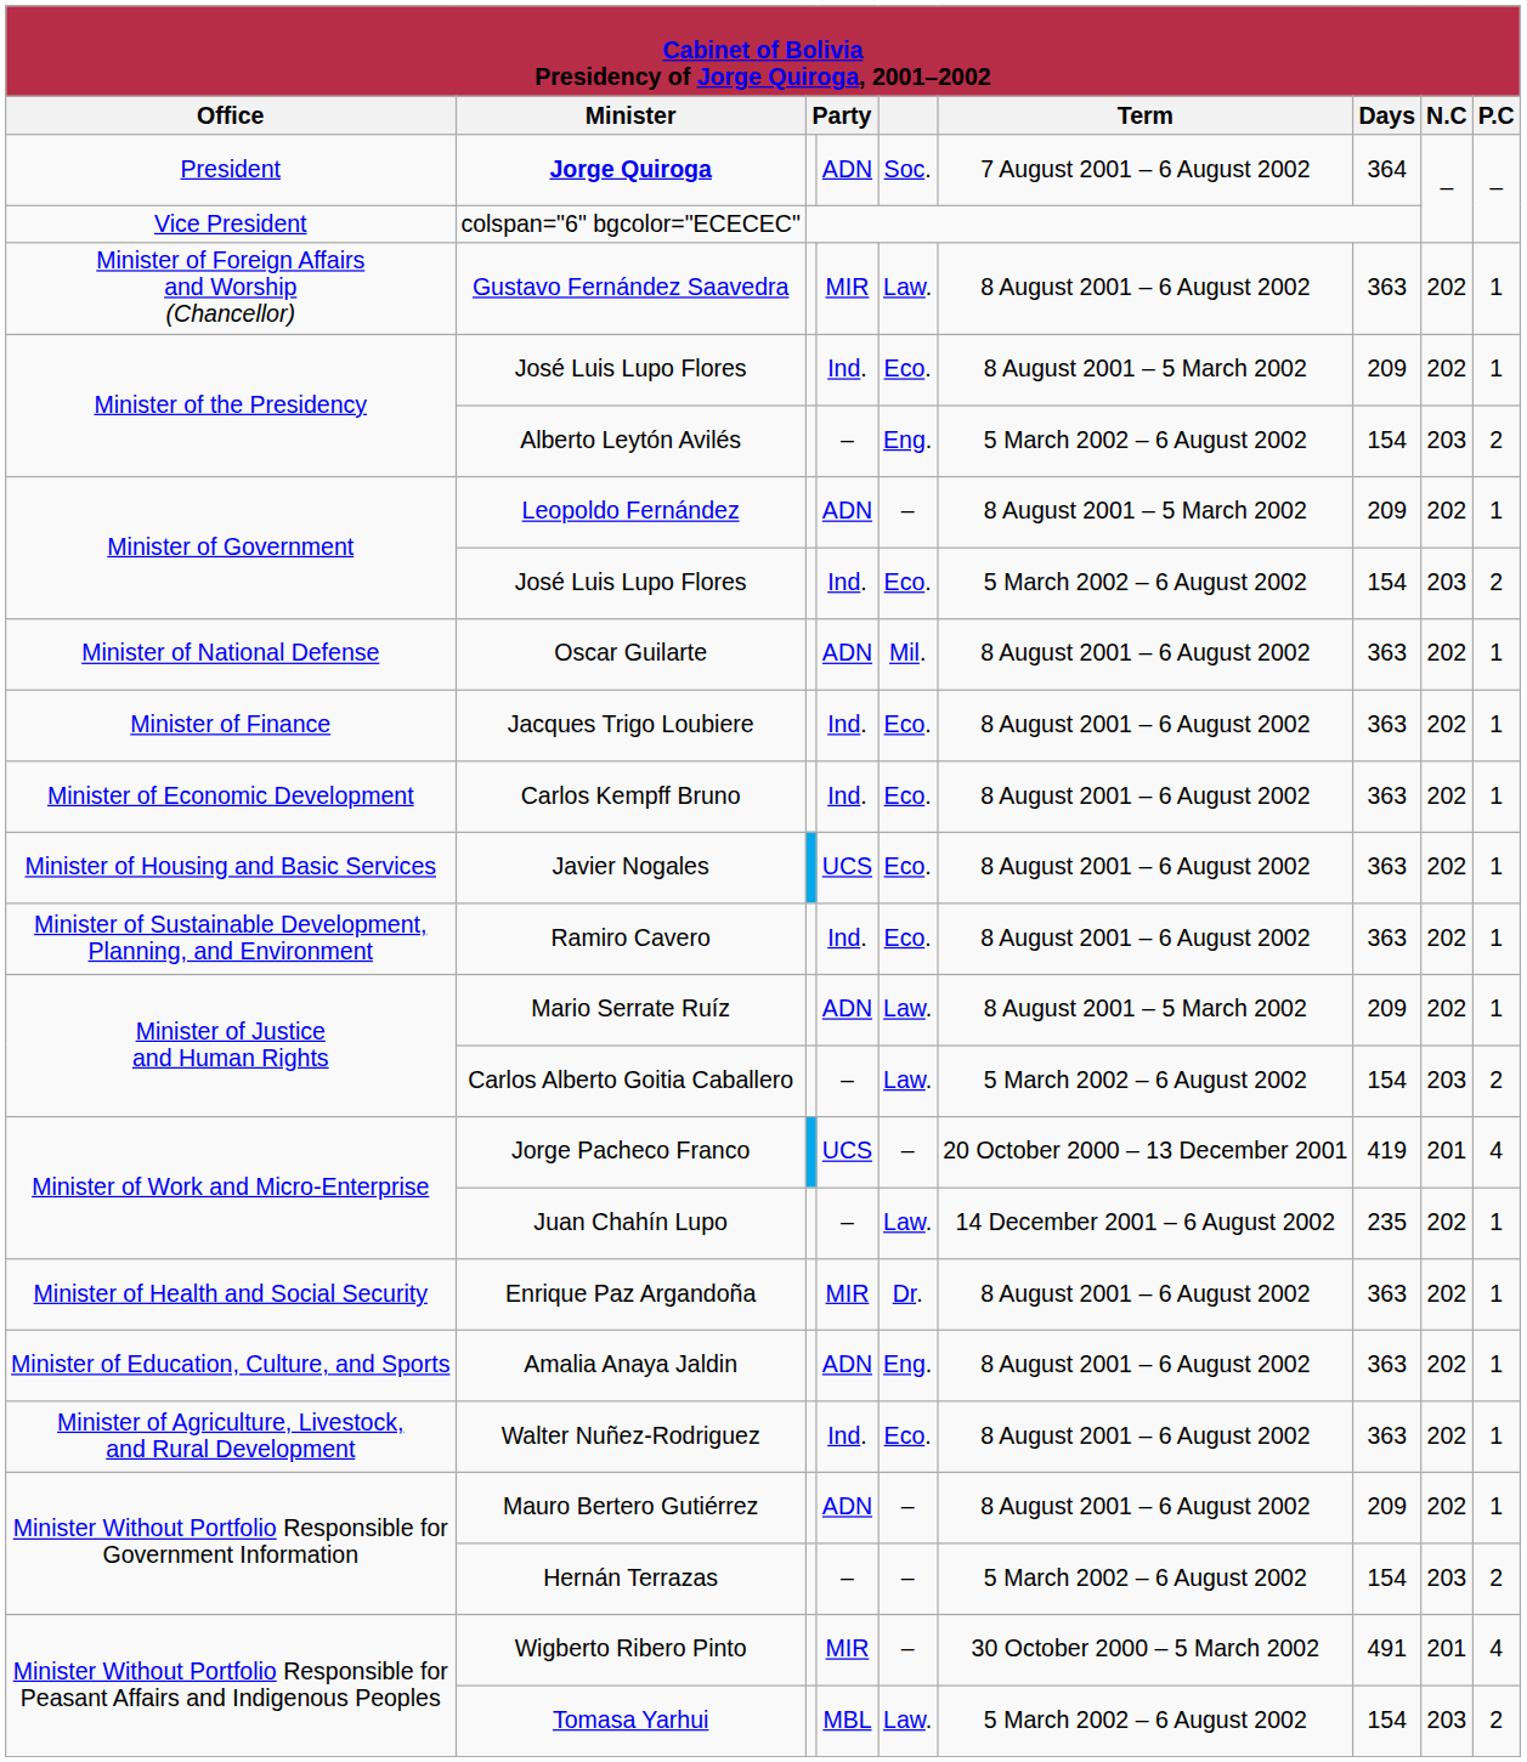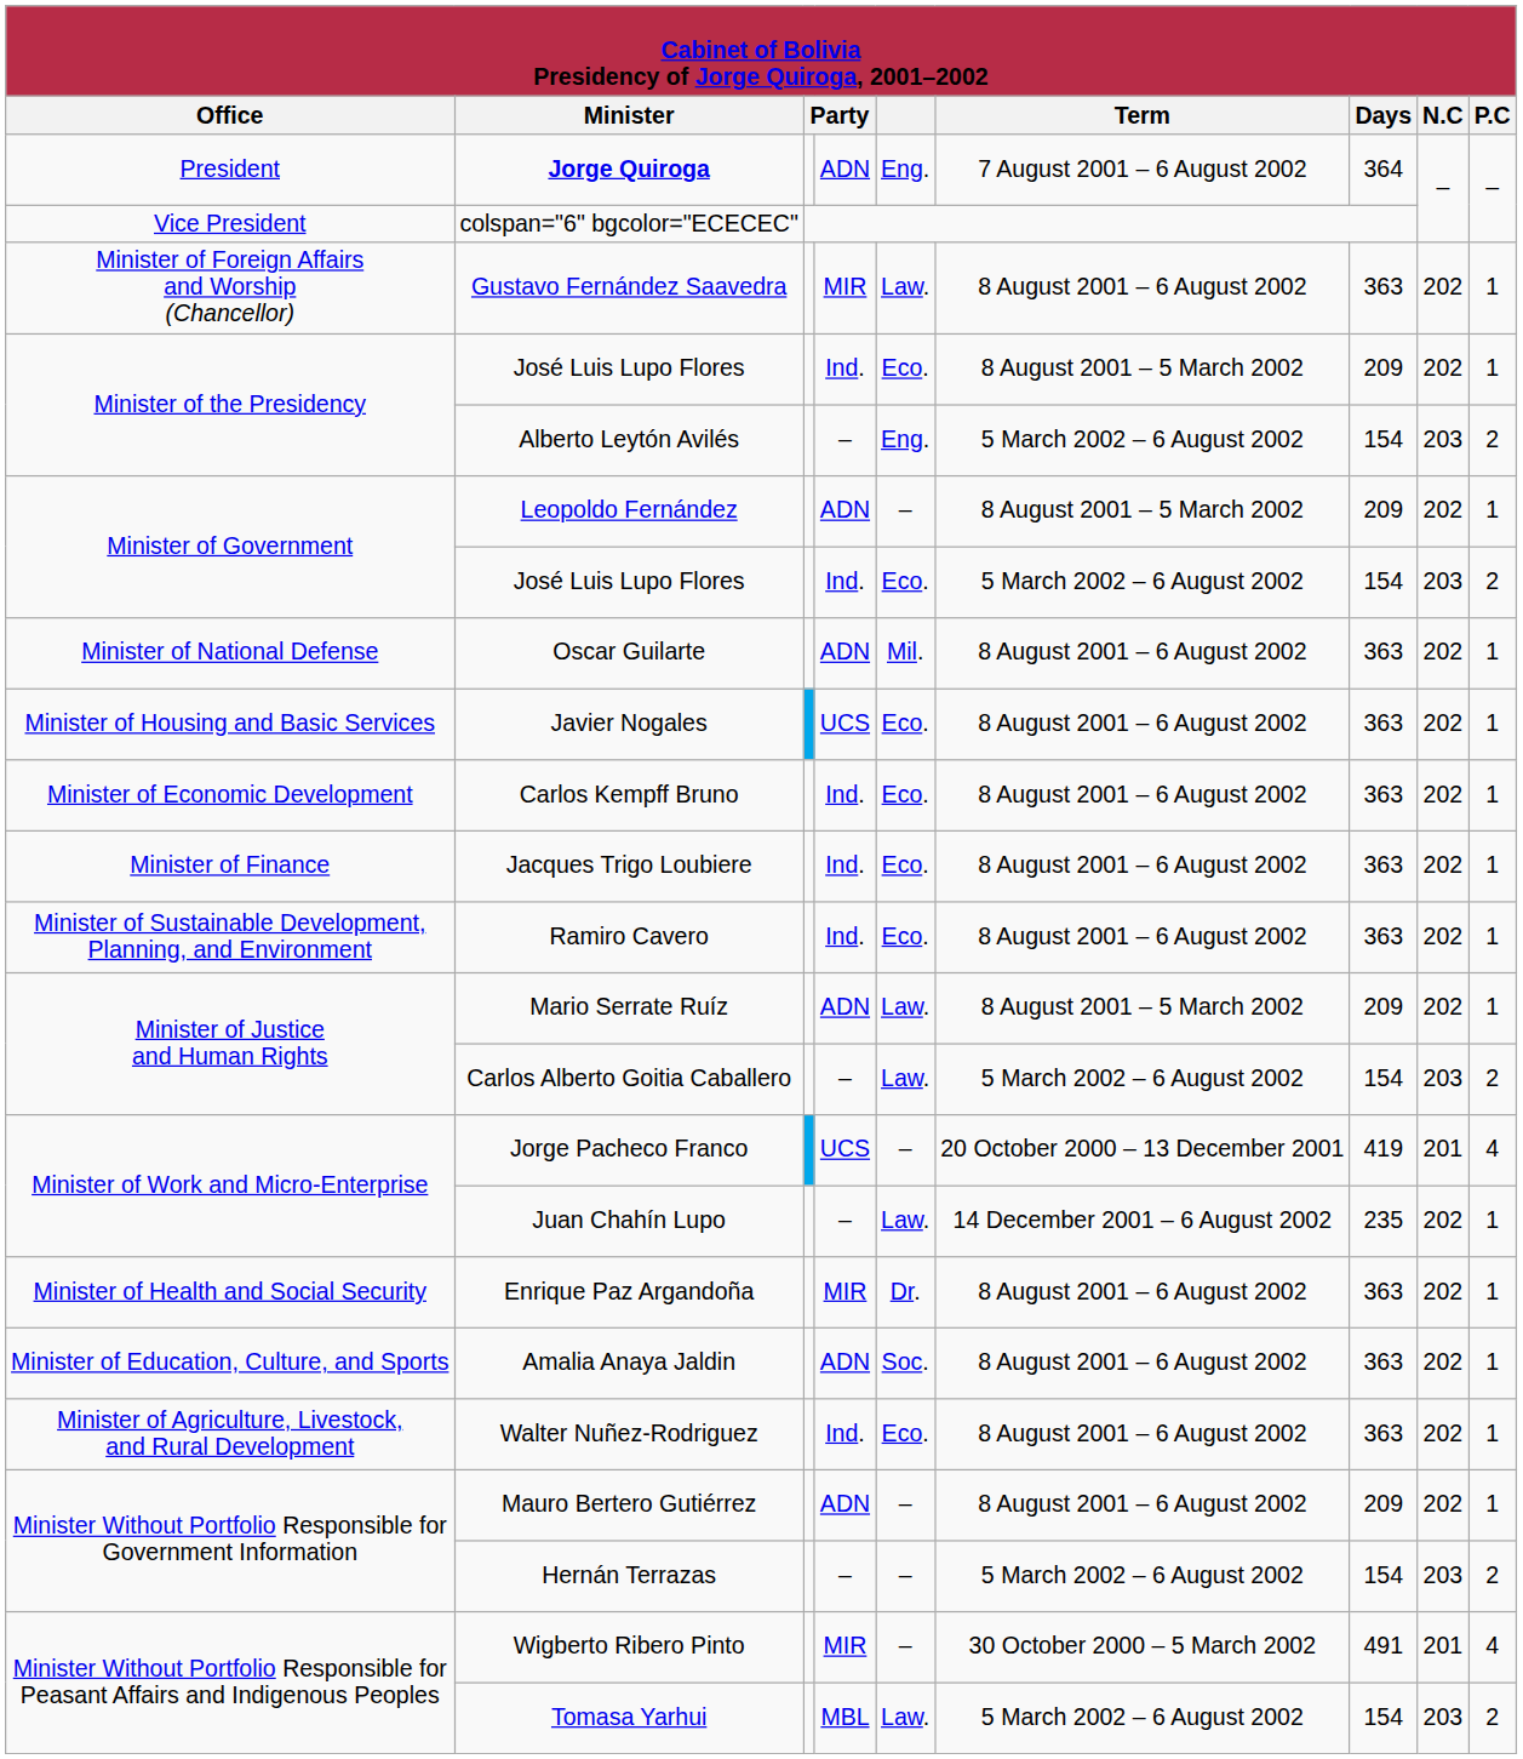Jorge Quiroga | column 5: Soc. -> Eng.
rows swapped: Jacques Trigo Loubiere <-> Javier Nogales
Amalia Anaya Jaldin | column 5: Eng. -> Soc.
